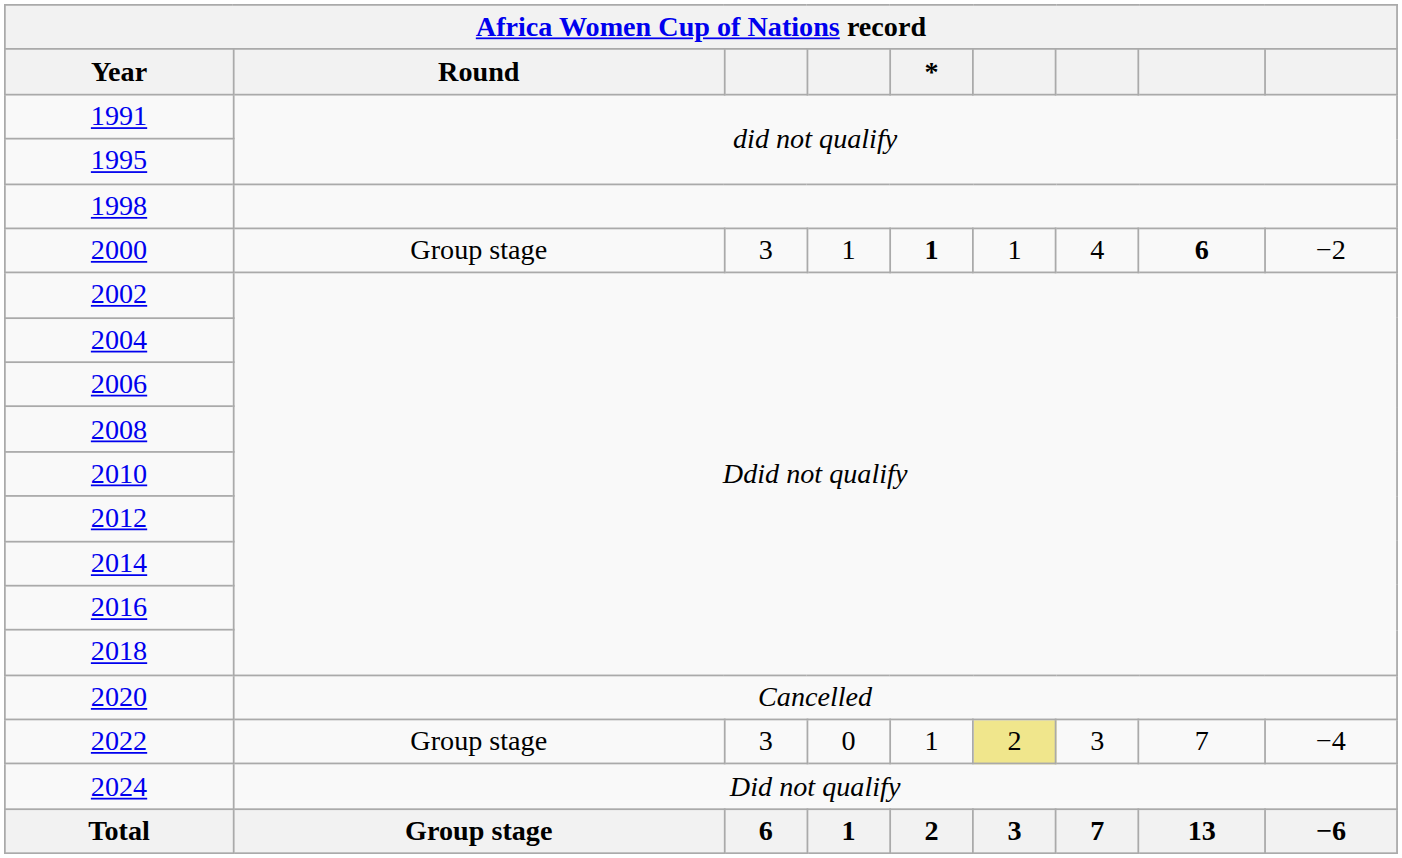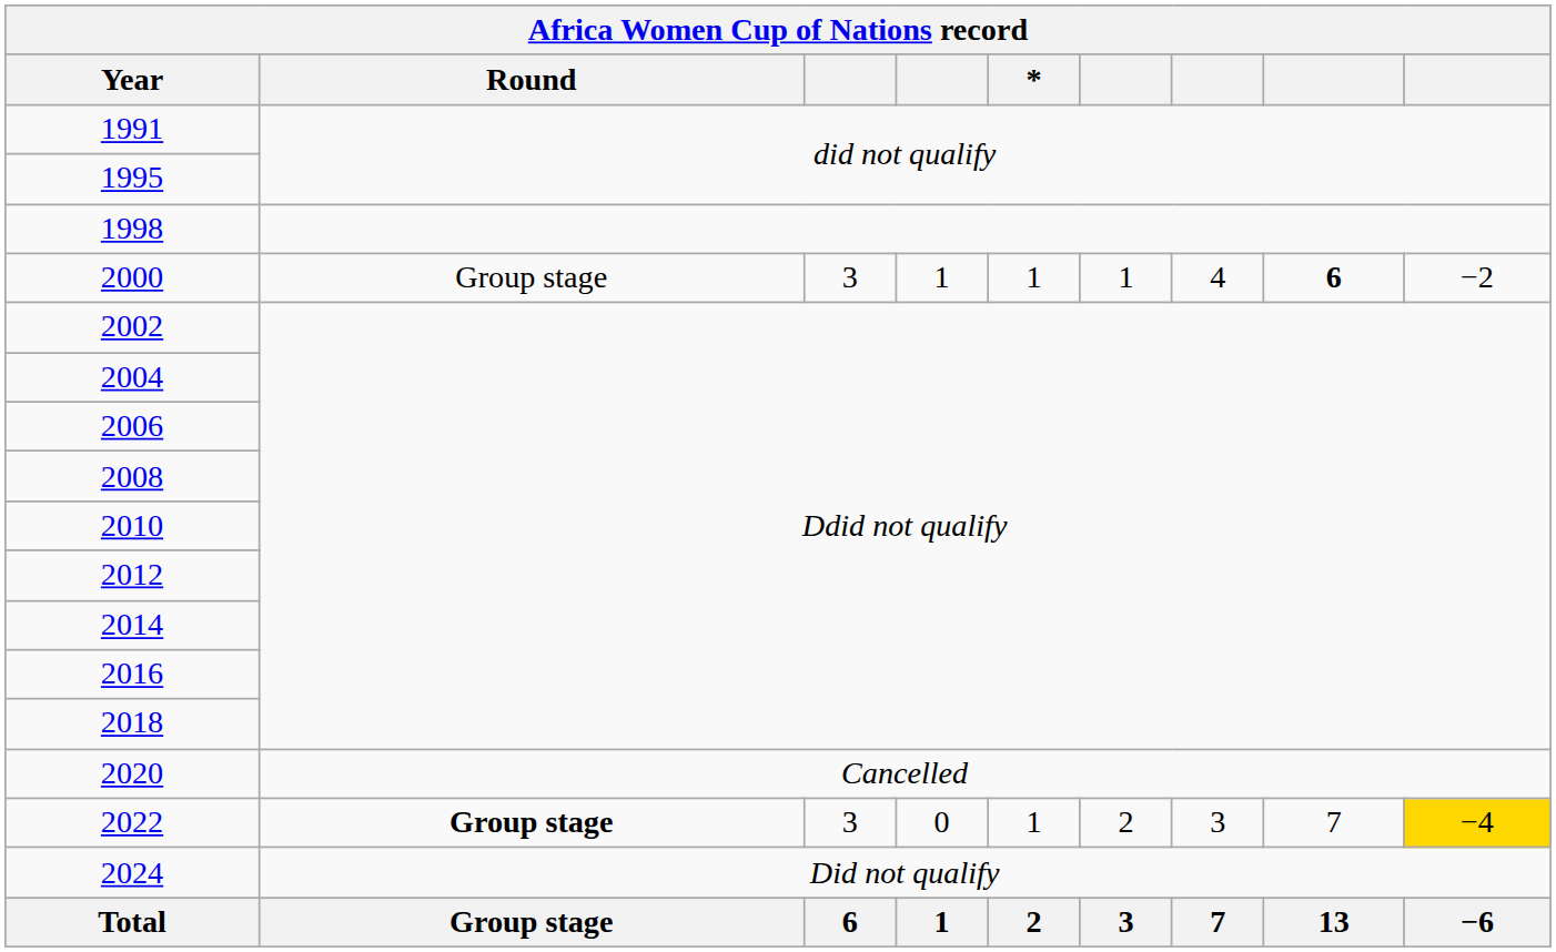2000 | *: bold -> normal
2022 | Round: normal -> bold
2022 | column 6: khaki background -> no background
2022 | column 9: no background -> gold background
